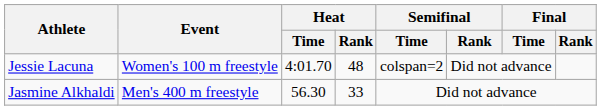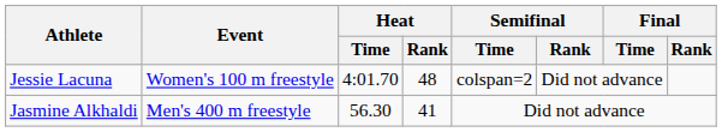Jasmine Alkhaldi | Heat / Rank: 33 -> 41
